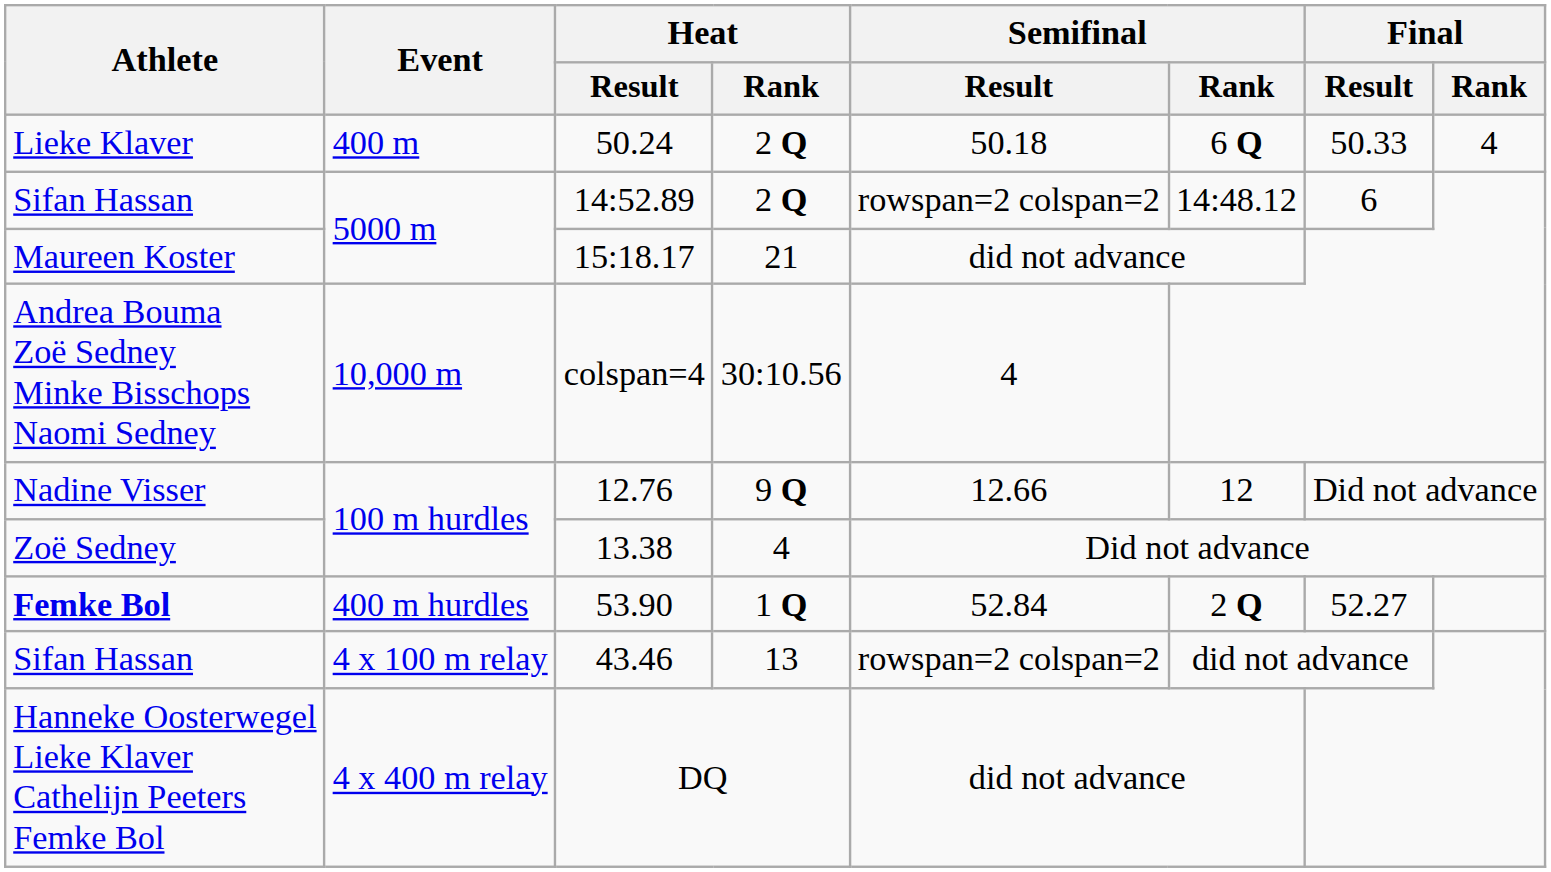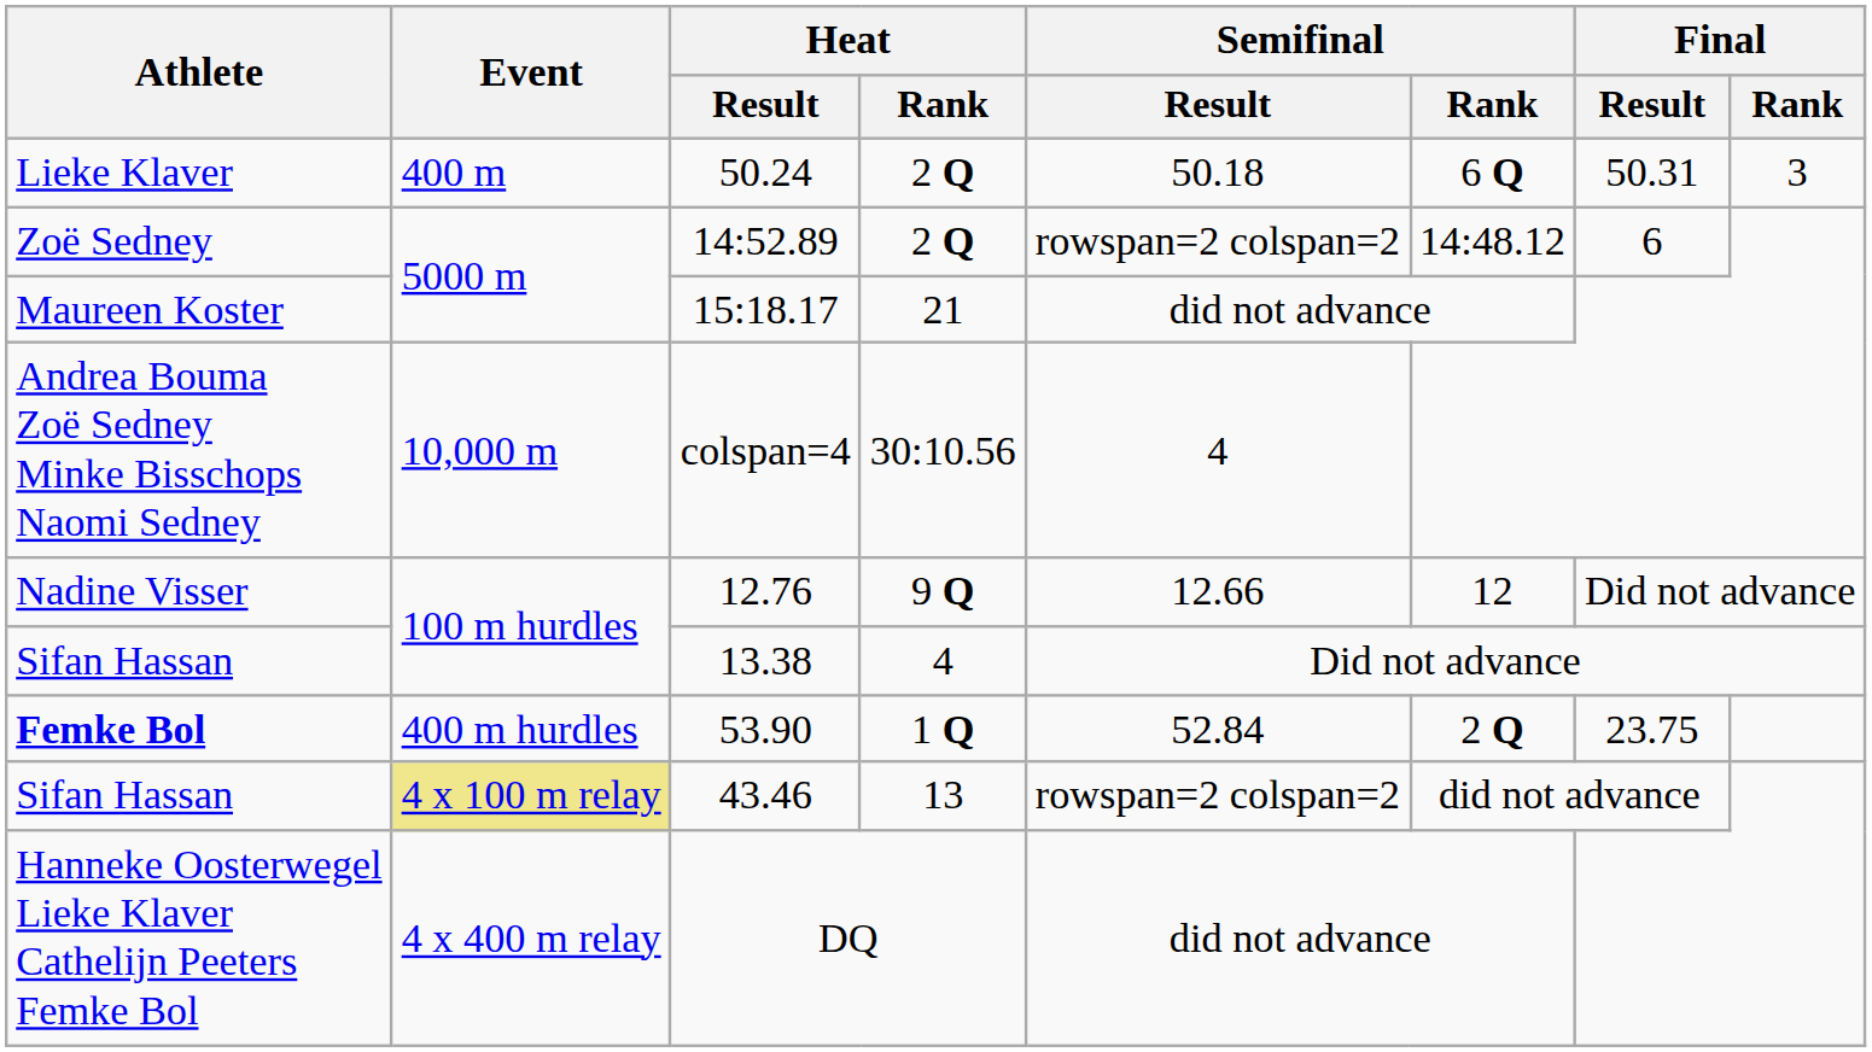50.24 | Final / Result: 50.33 -> 50.31
50.24 | Final / Rank: 4 -> 3
14:52.89 | Athlete: Sifan Hassan -> Zoë Sedney
13.38 | Athlete: Zoë Sedney -> Sifan Hassan
53.90 | Final / Result: 52.27 -> 23.75
43.46 | Event: no background -> khaki background
